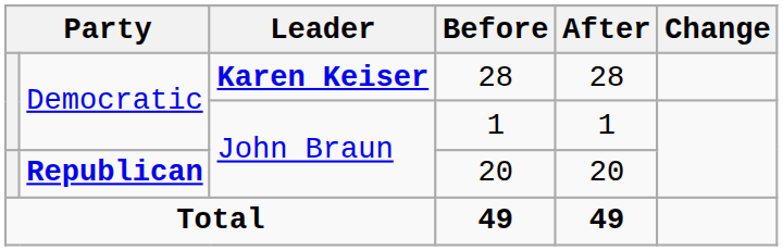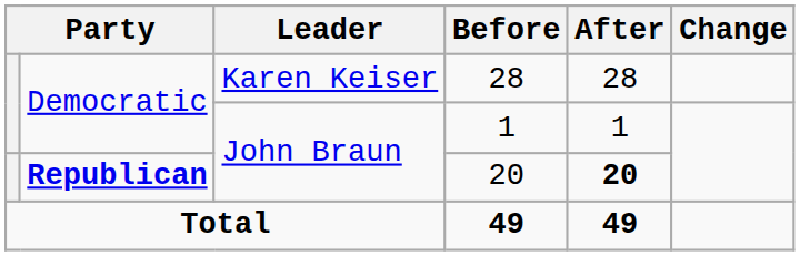row 2 | Leader: bold -> normal
row 4 | After: normal -> bold
